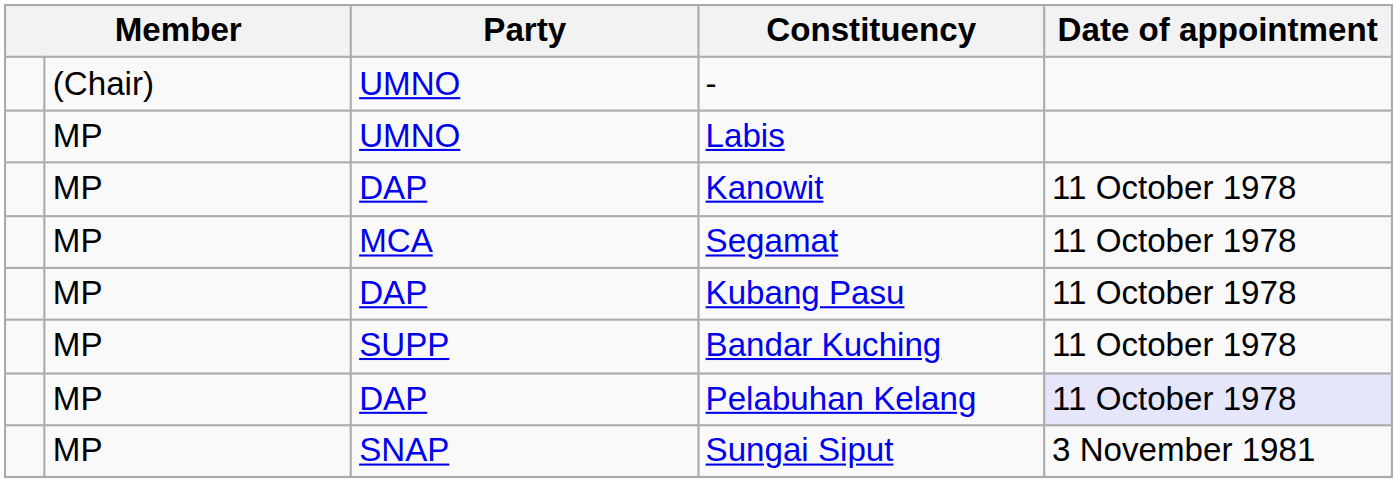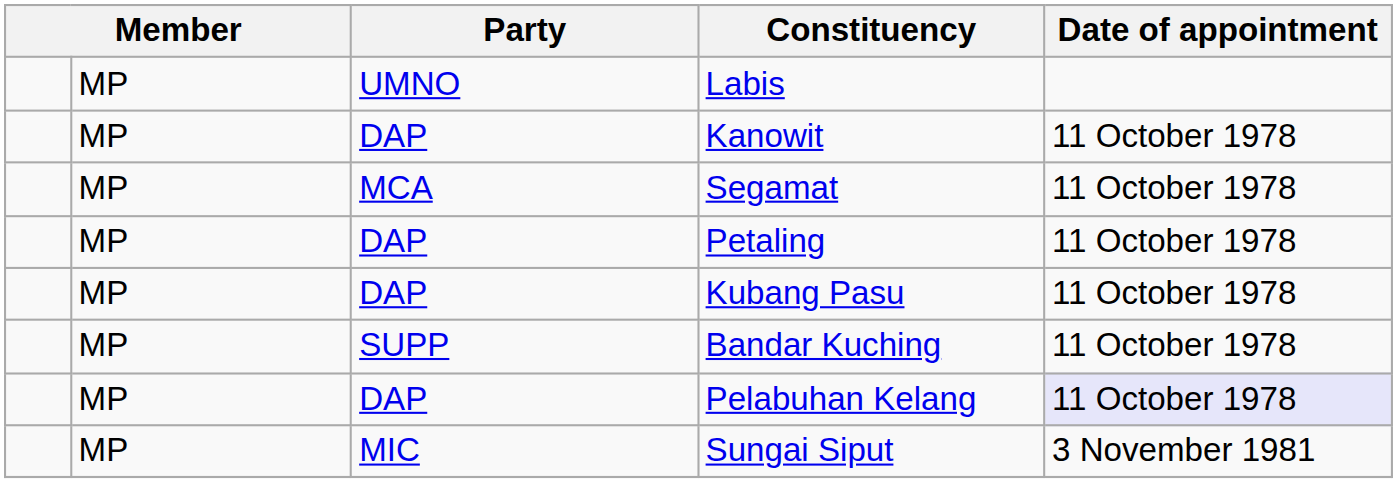- row: (Chair) | UMNO | -
+ row: MP | DAP | Petaling | 11 October 1978
Sungai Siput | Party: SNAP -> MIC
